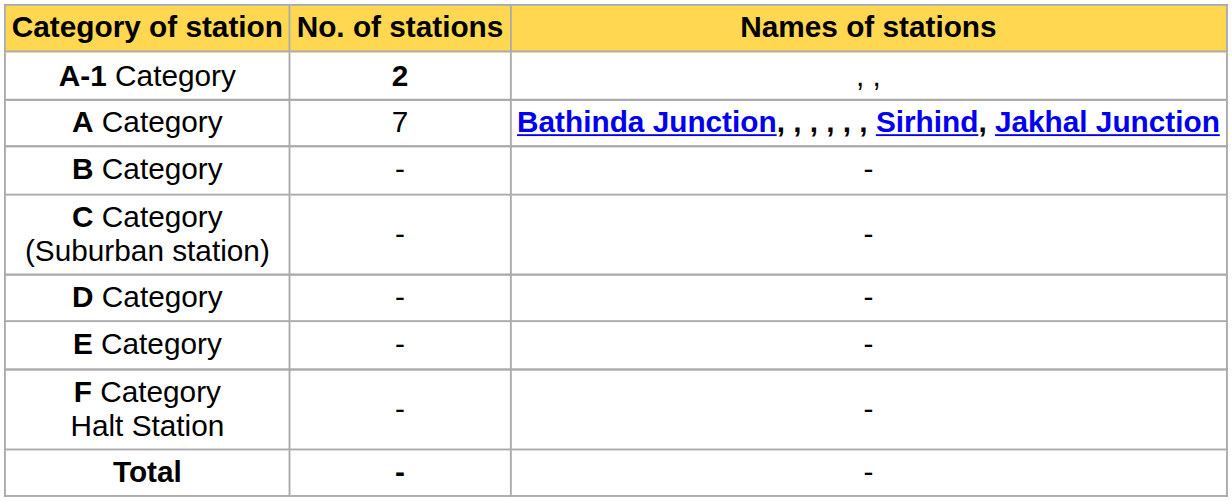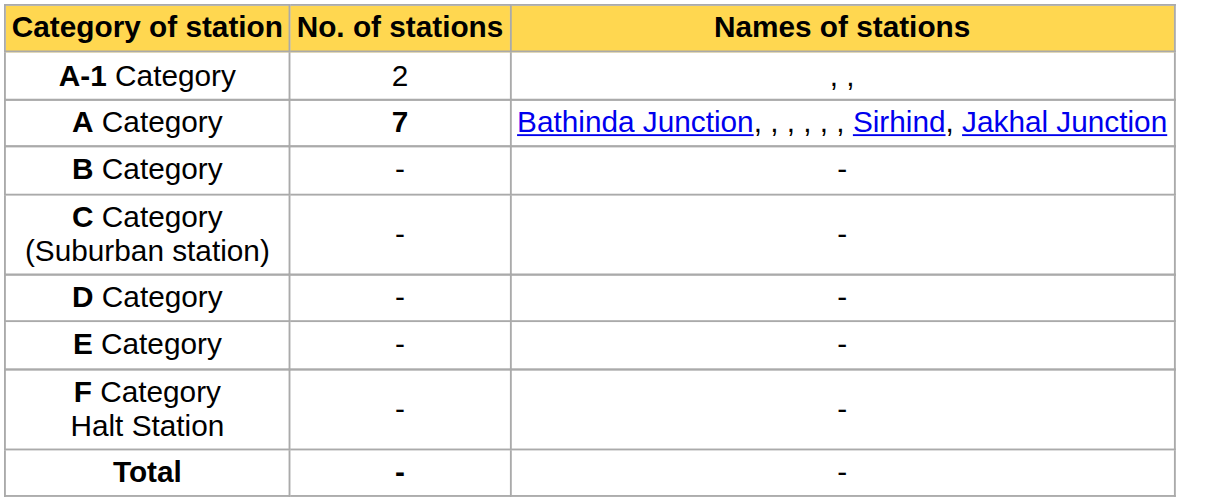A-1 Category | No. of stations: bold -> normal
A Category | No. of stations: normal -> bold
A Category | Names of stations: bold -> normal
